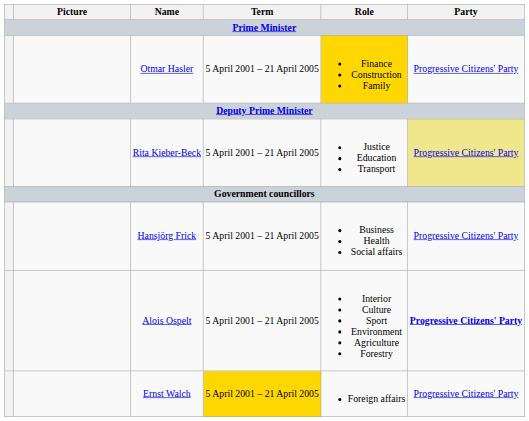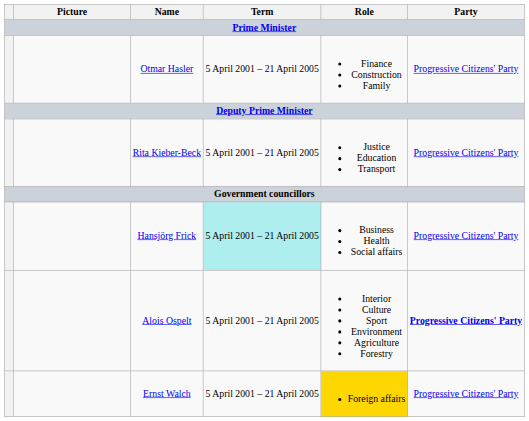Otmar Hasler | Role: gold background -> no background
Rita Kieber-Beck | Party: khaki background -> no background
Hansjörg Frick | Term: no background -> paleturquoise background
Ernst Walch | Term: gold background -> no background
Ernst Walch | Role: no background -> gold background
